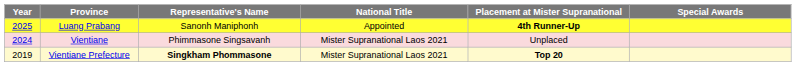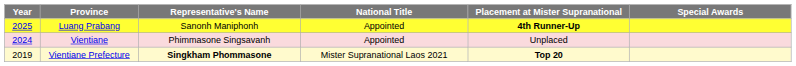Vientiane | National Title: Mister Supranational Laos 2021 -> Appointed
